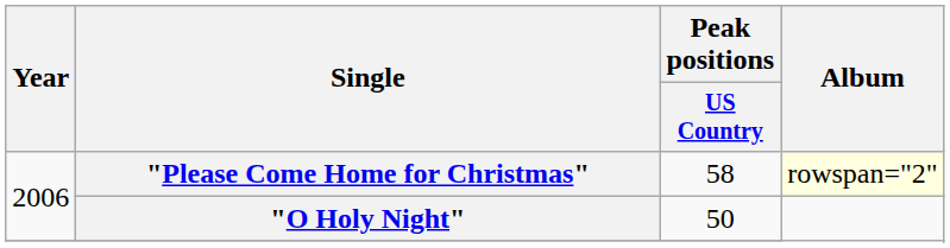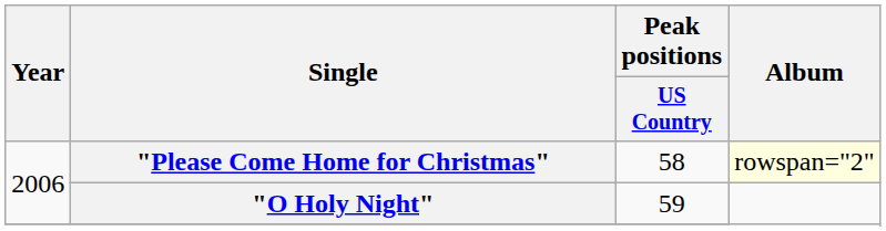"O Holy Night" | Peak positions / US Country: 50 -> 59
